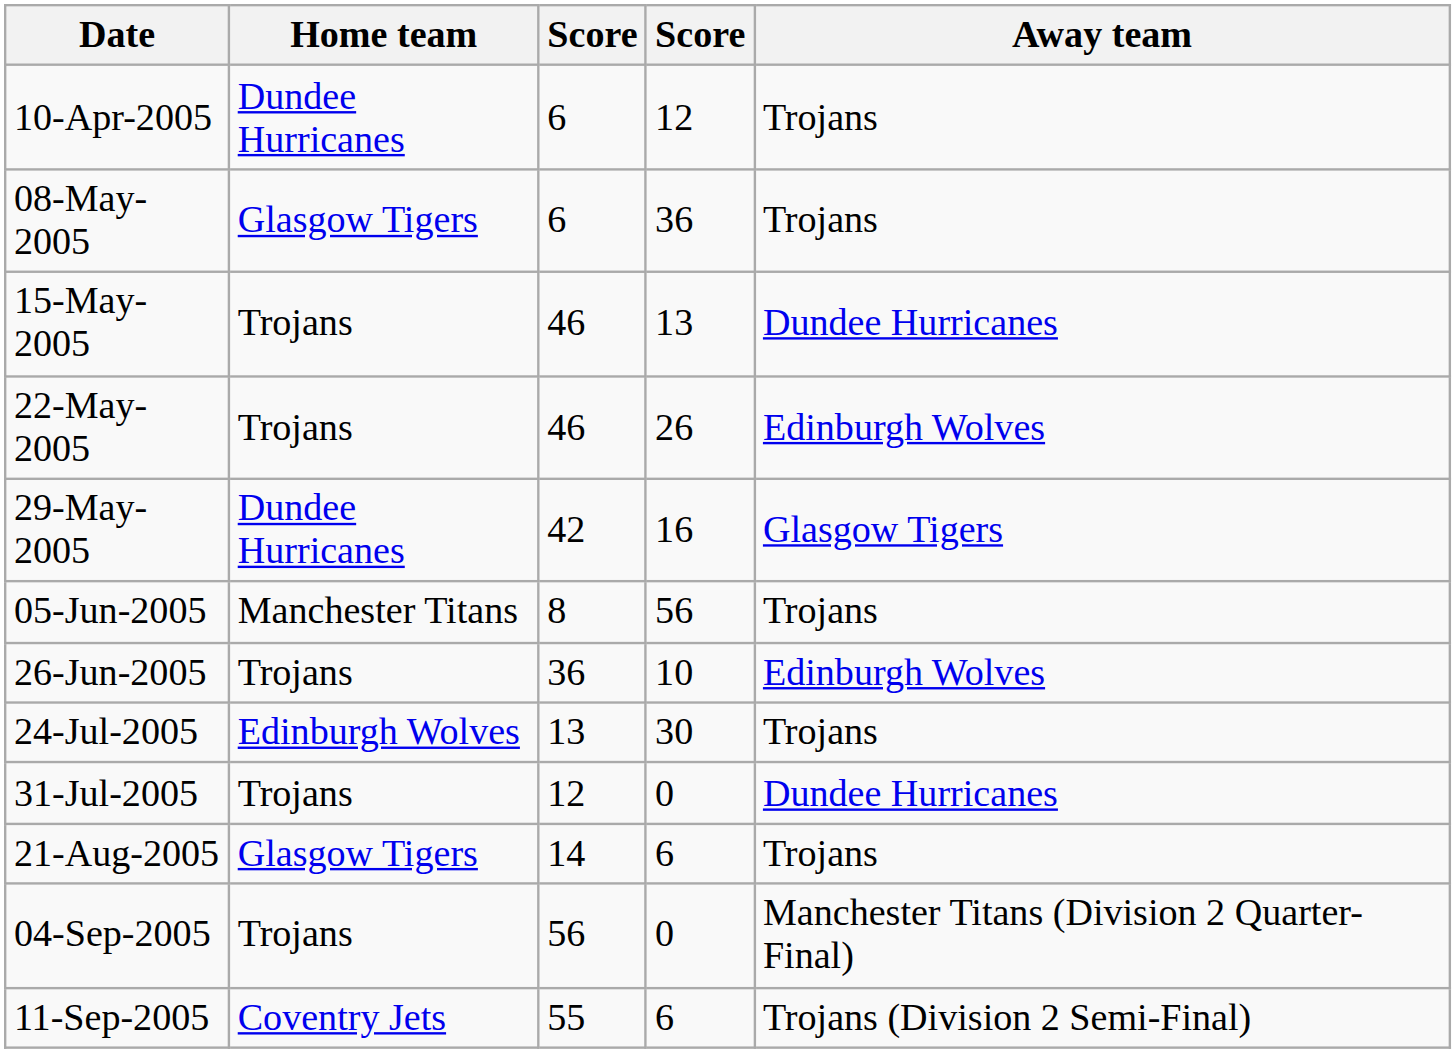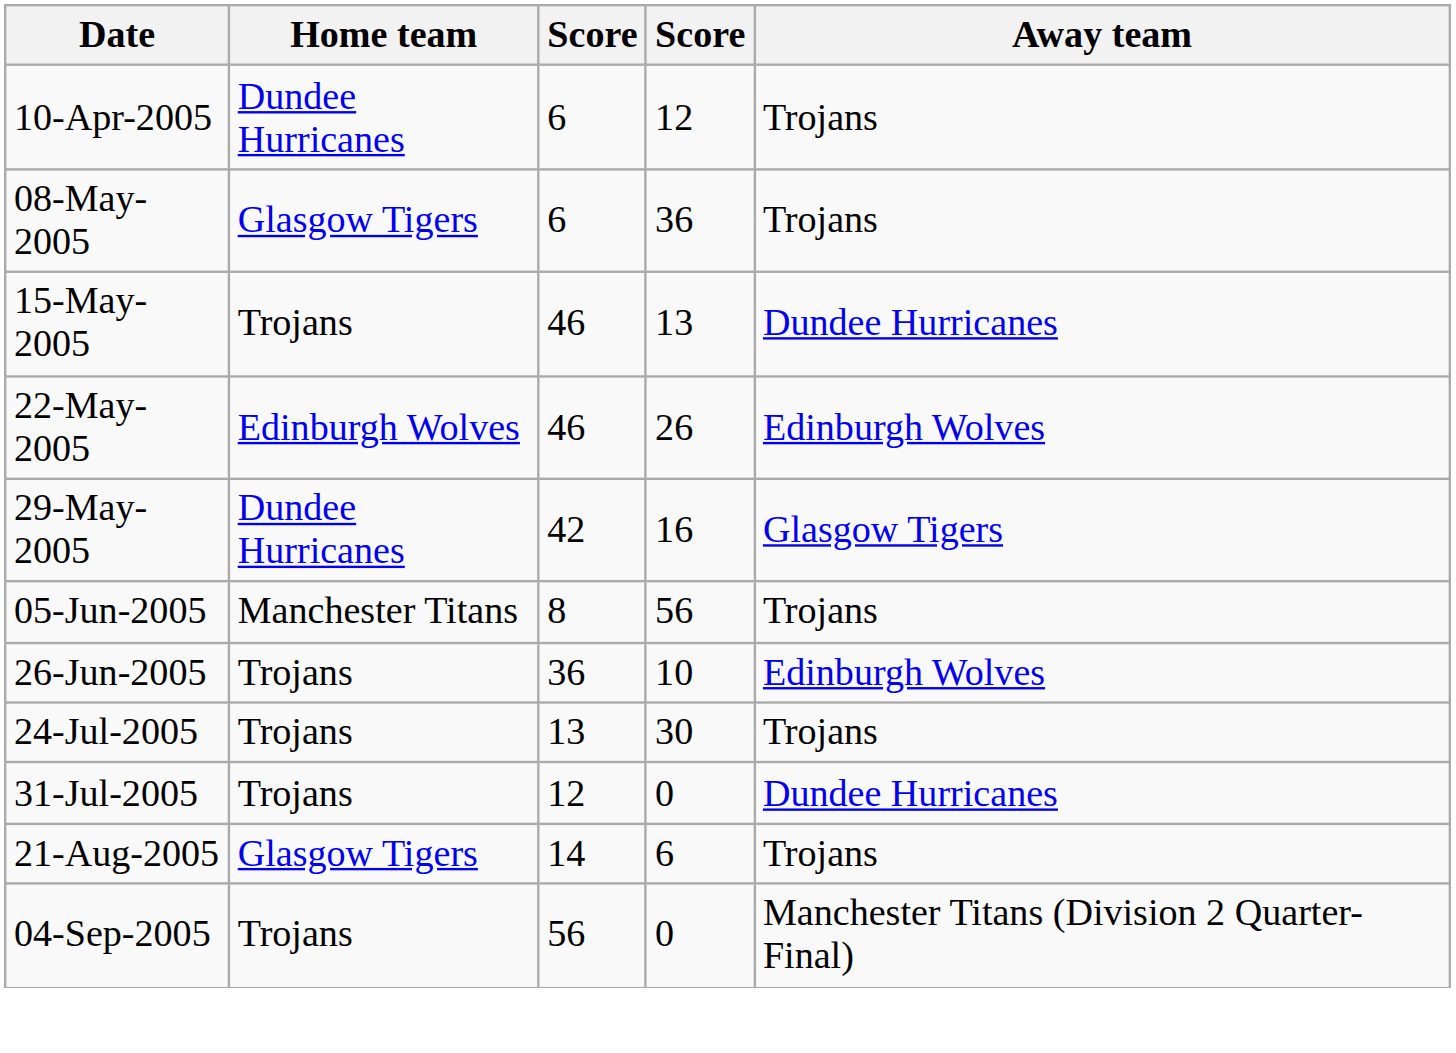22-May-2005 | Home team: Trojans -> Edinburgh Wolves
24-Jul-2005 | Home team: Edinburgh Wolves -> Trojans
- row: 11-Sep-2005 | Coventry Jets | 55 | 6 | Trojans (Division 2 Semi-Final)
